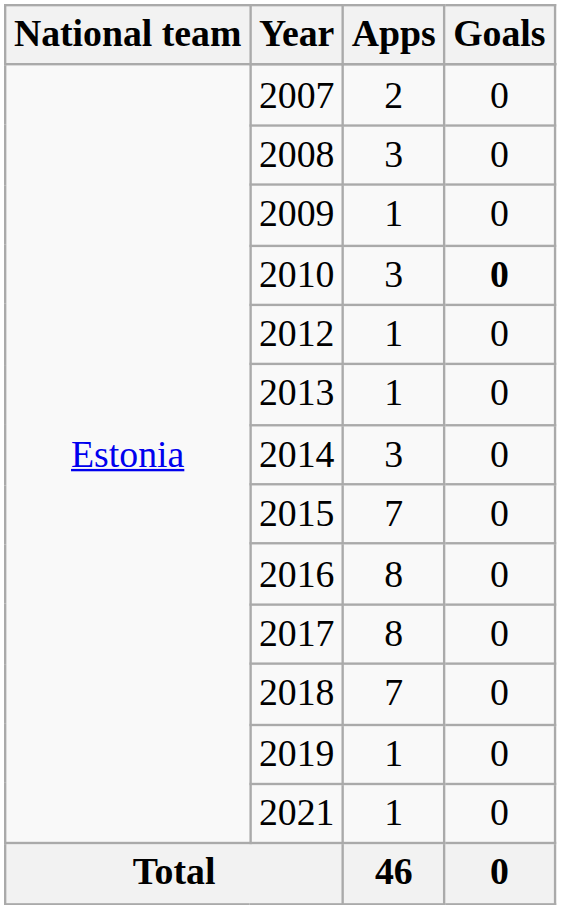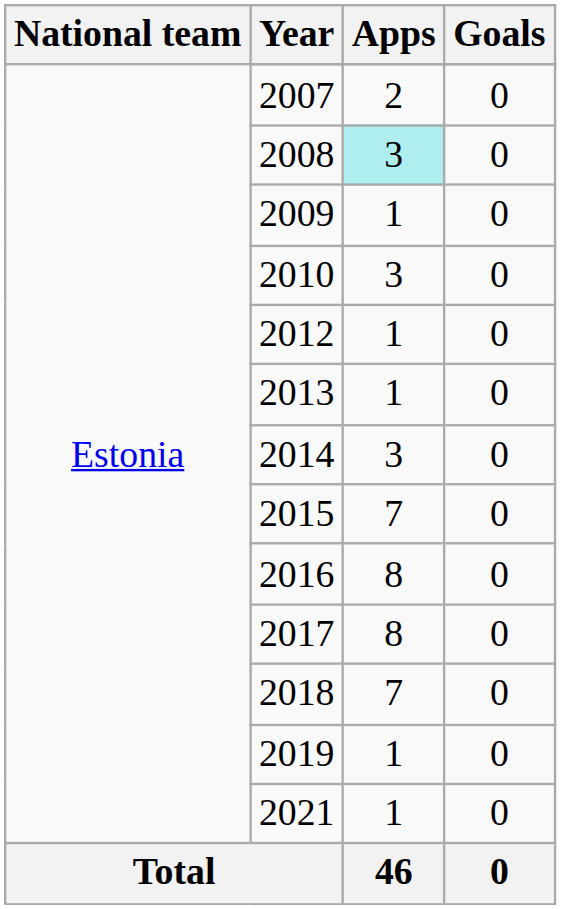2008 | Apps: no background -> paleturquoise background
2010 | Goals: bold -> normal
